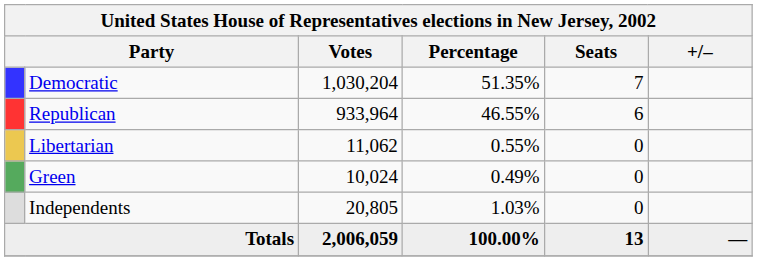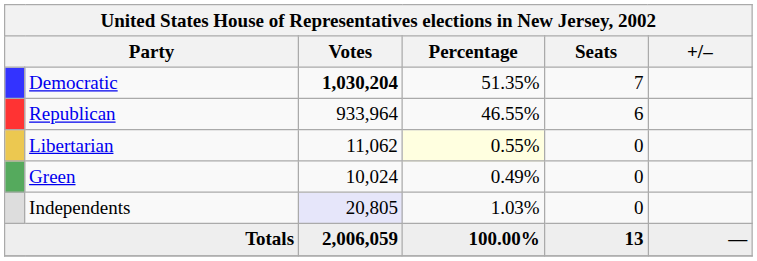Democratic | Votes: normal -> bold
Libertarian | Percentage: no background -> lightyellow background
Independents | Votes: no background -> lavender background
